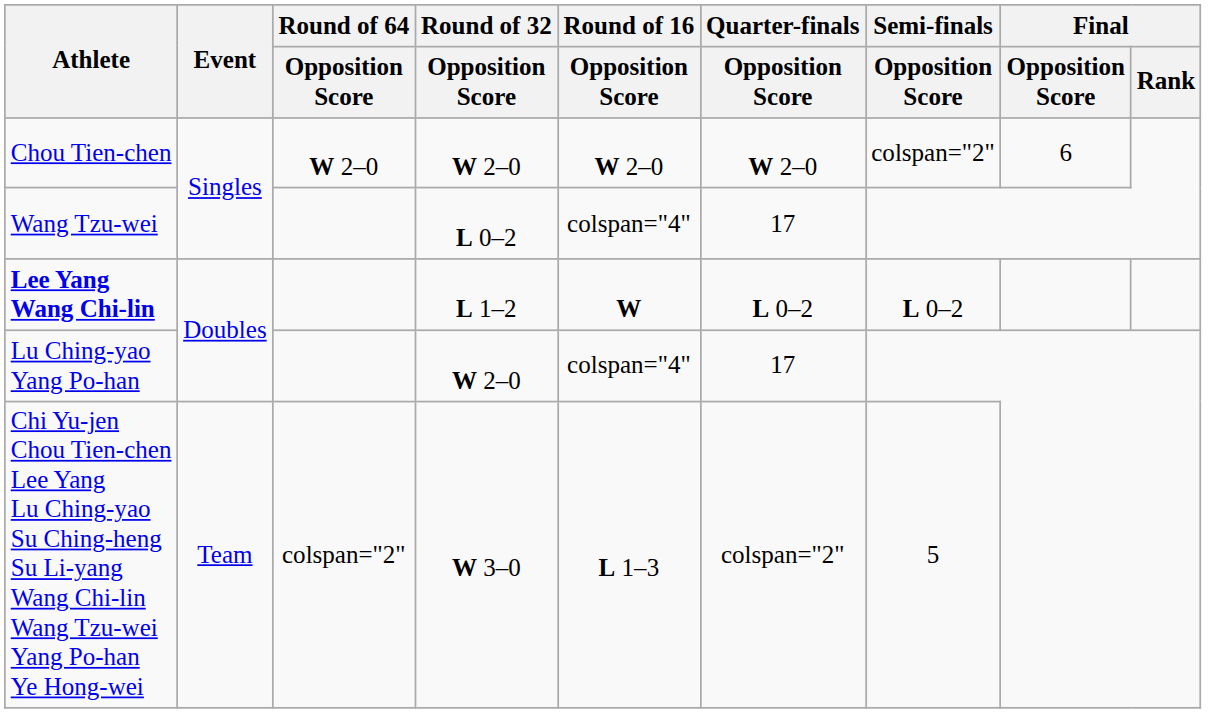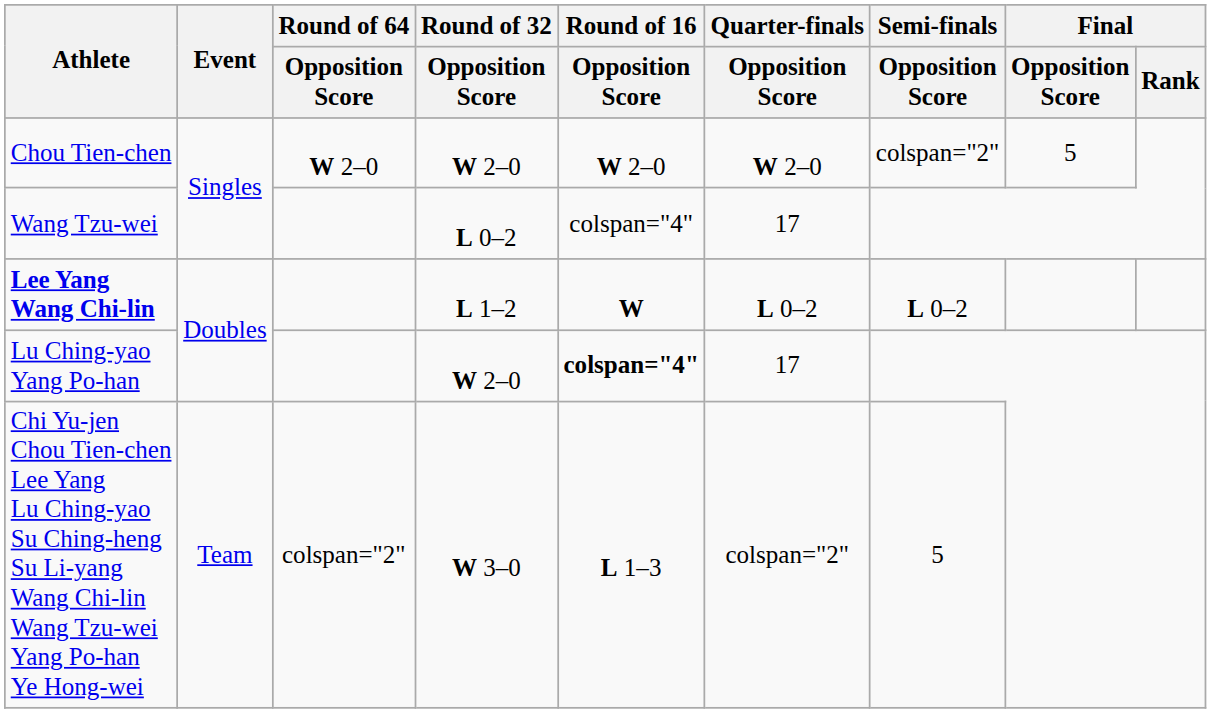Chou Tien-chen | Final / Opposition Score: 6 -> 5
Lu Ching-yao Yang Po-han | Round of 16 / Opposition Score: normal -> bold
